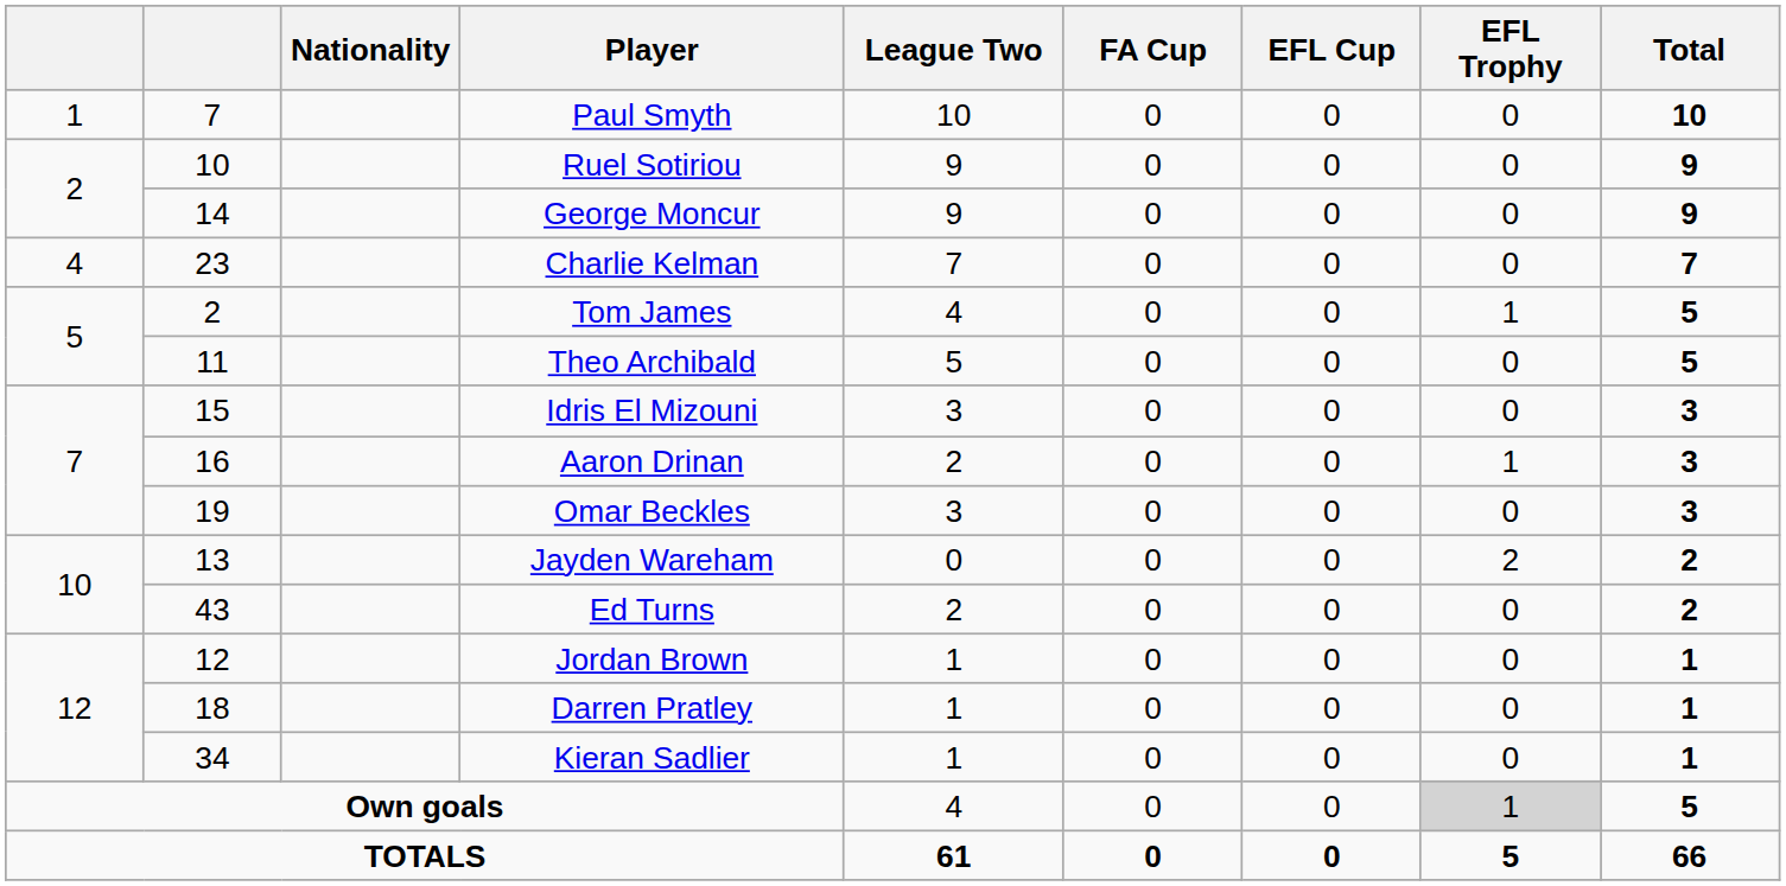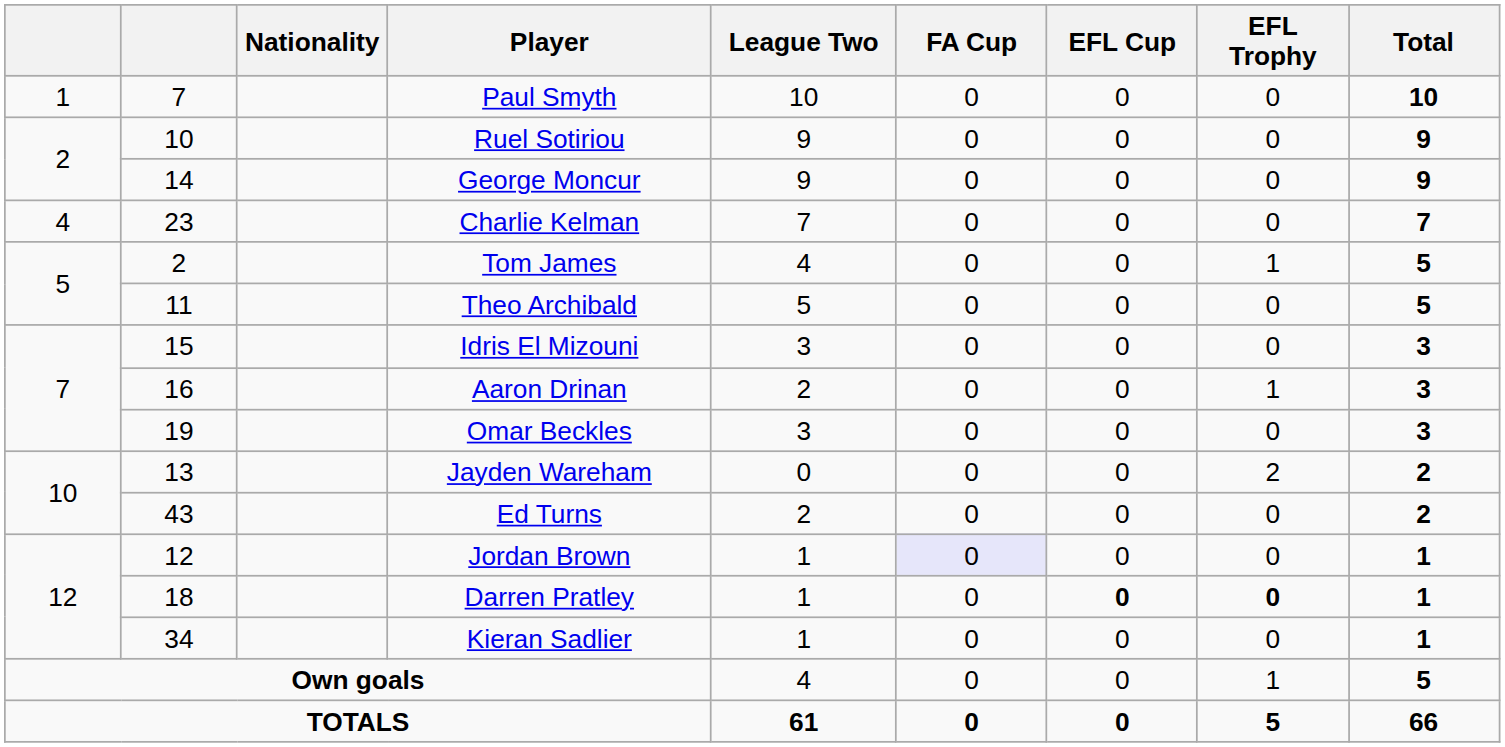Jordan Brown | FA Cup: no background -> lavender background
Darren Pratley | EFL Cup: normal -> bold
Darren Pratley | EFL Trophy: normal -> bold
Own goals | EFL Trophy: lightgrey background -> no background
